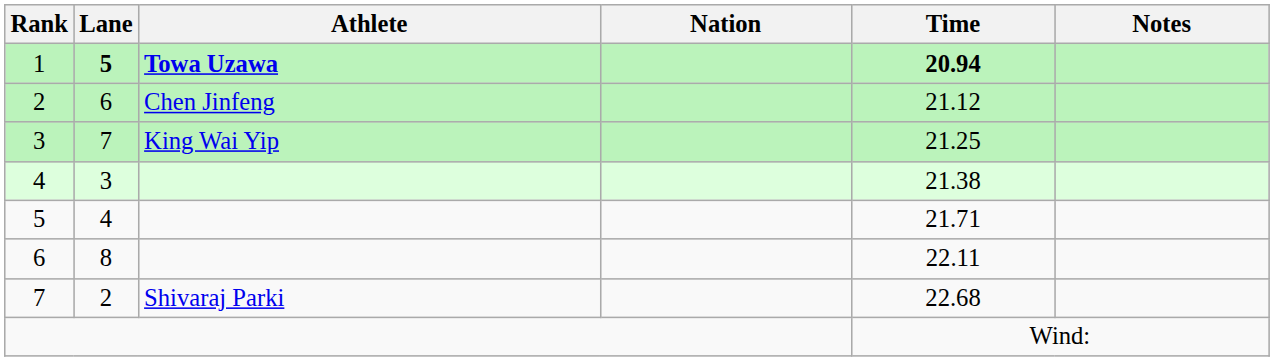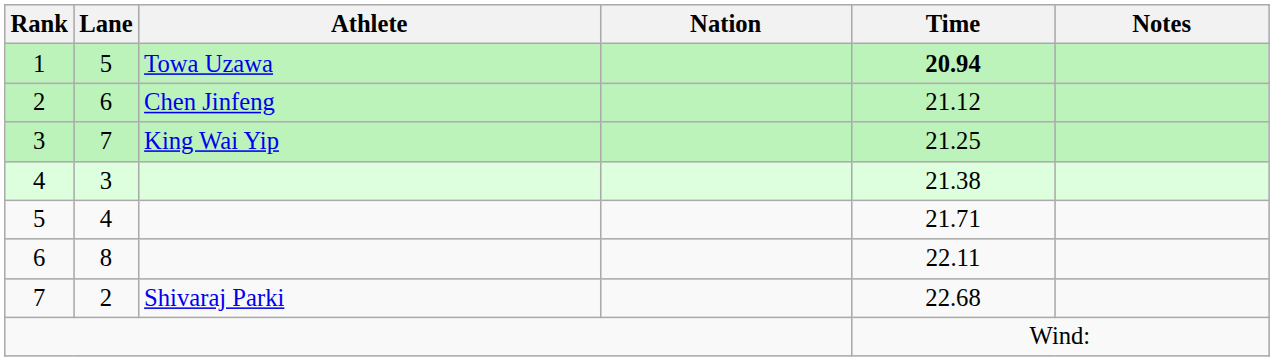1 | Lane: bold -> normal
1 | Athlete: bold -> normal
